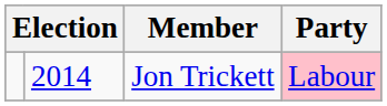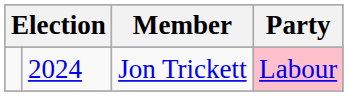Jon Trickett | column 2: 2014 -> 2024
